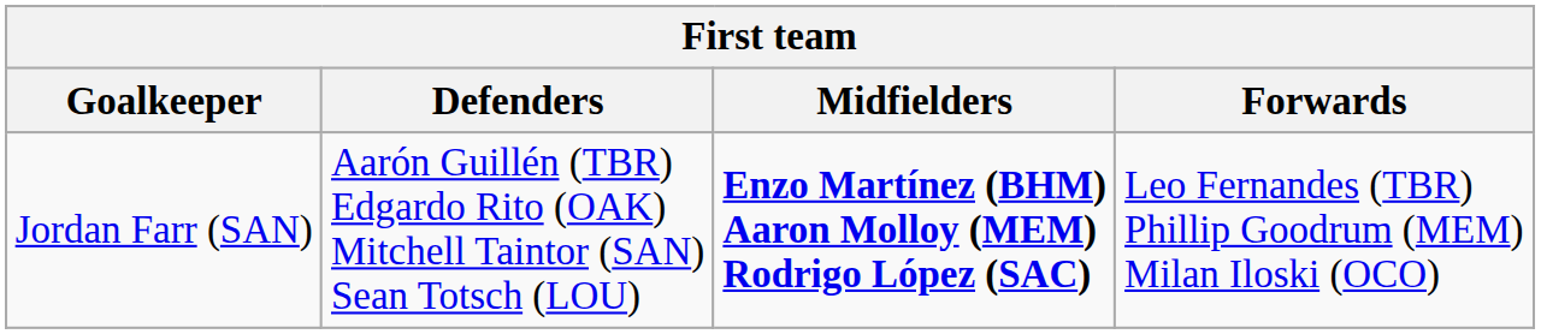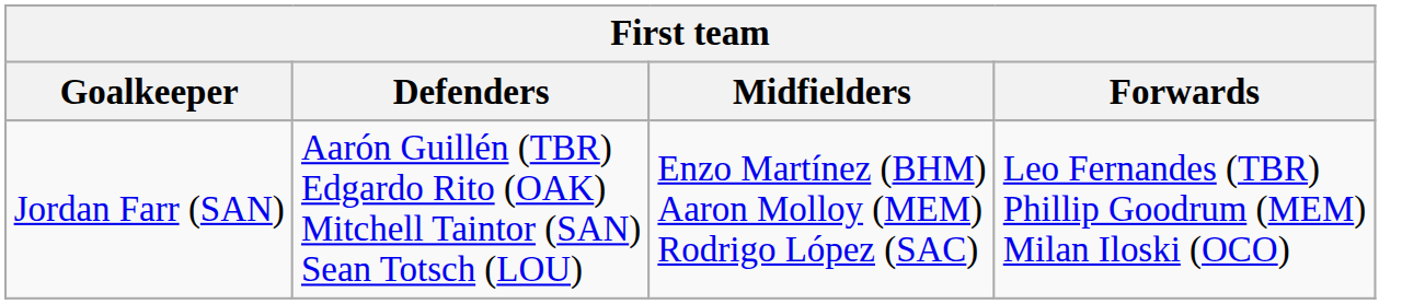Jordan Farr (SAN) | Midfielders: bold -> normal
